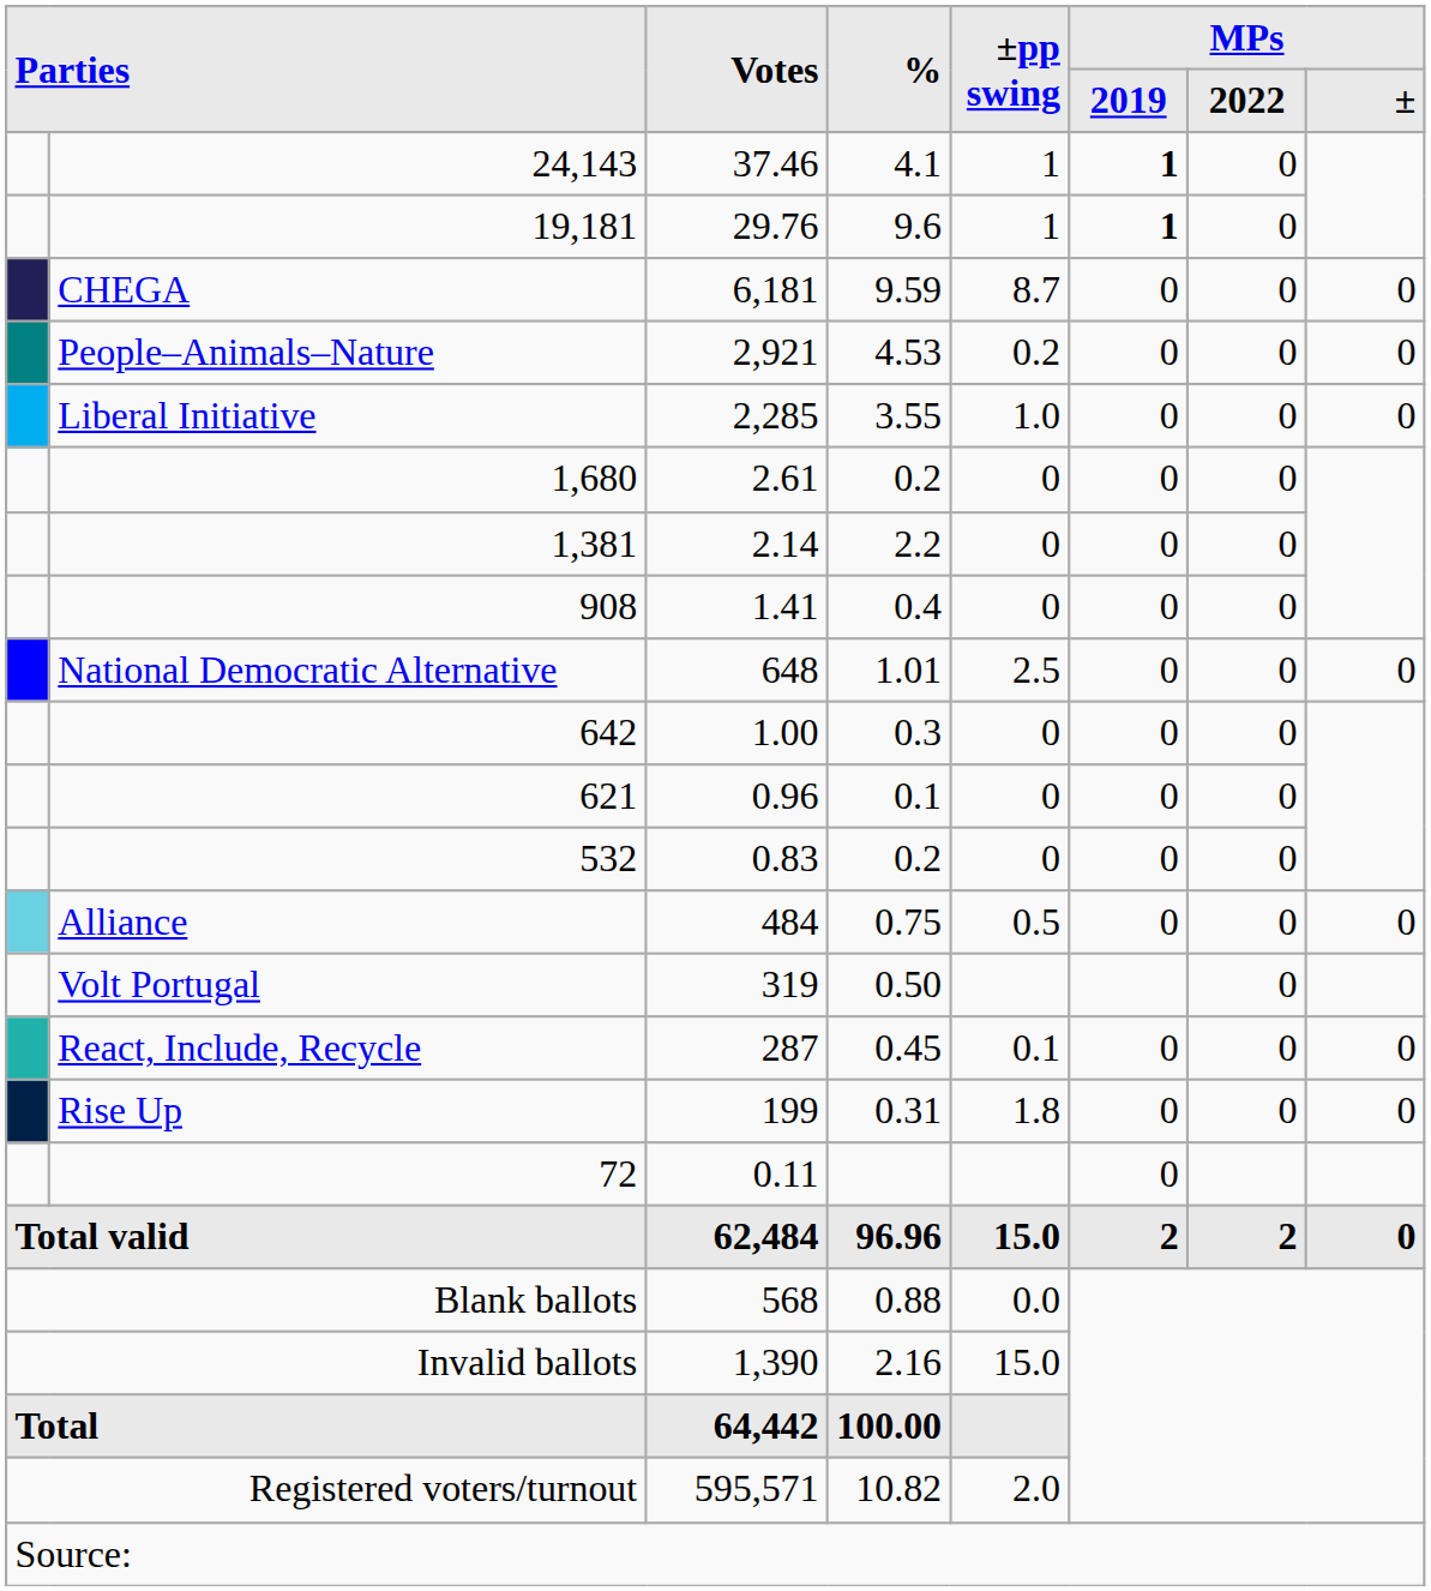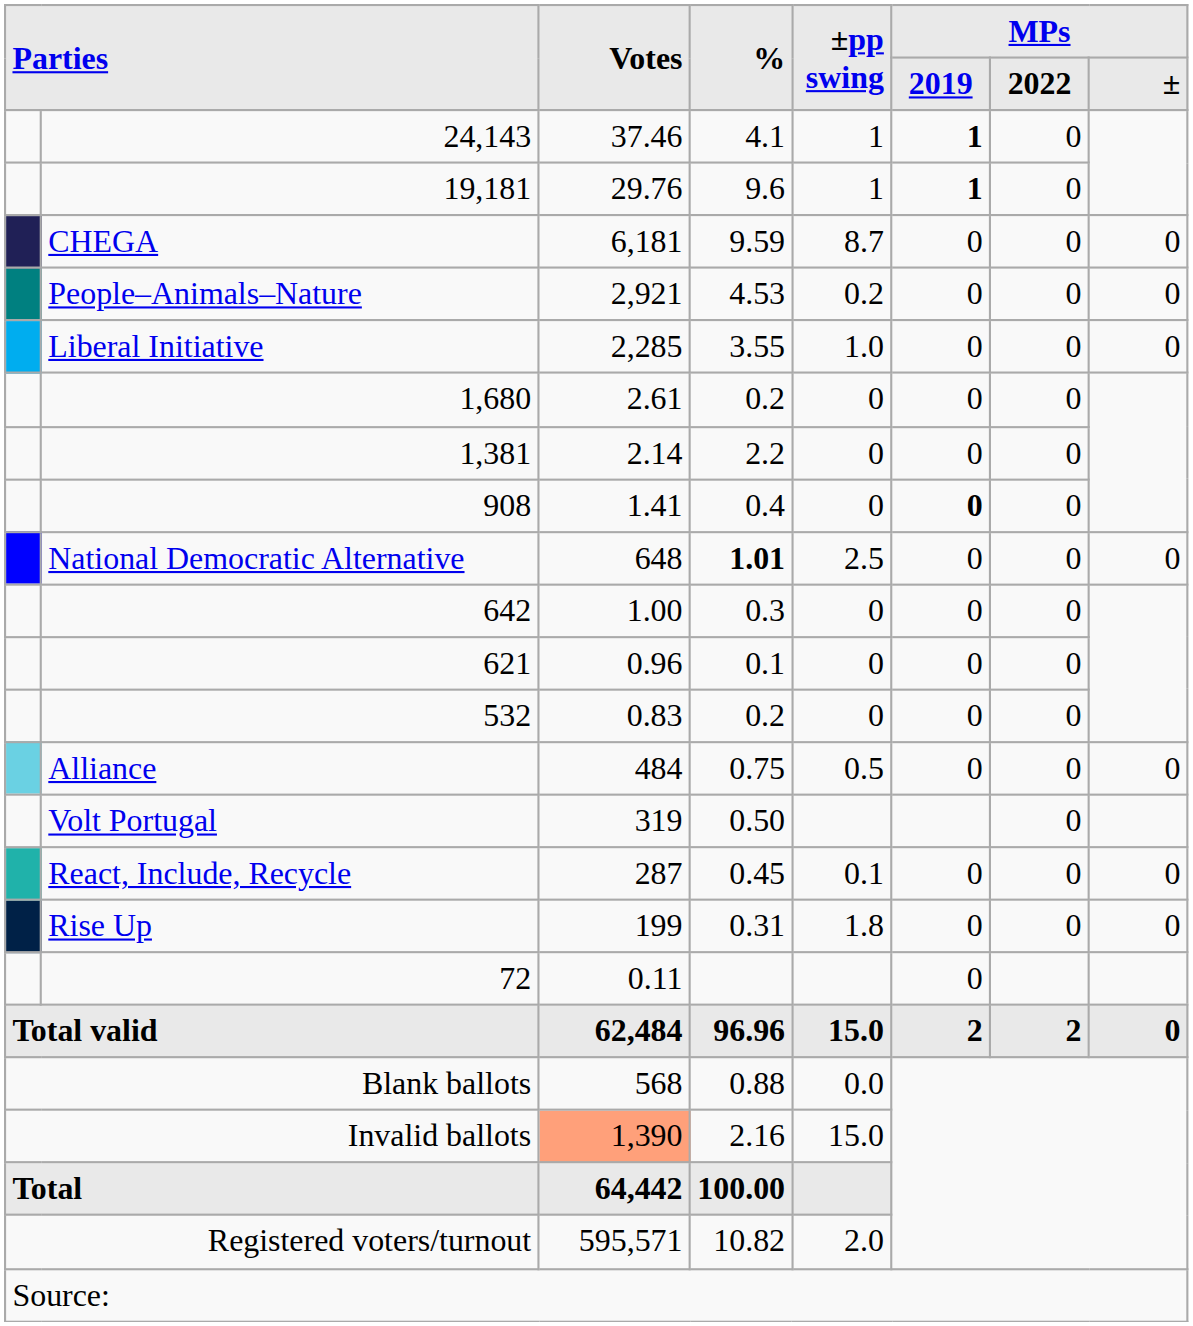908 | MPs / 2019: normal -> bold
National Democratic Alternative | %: normal -> bold
Invalid ballots | Votes: no background -> lightsalmon background
